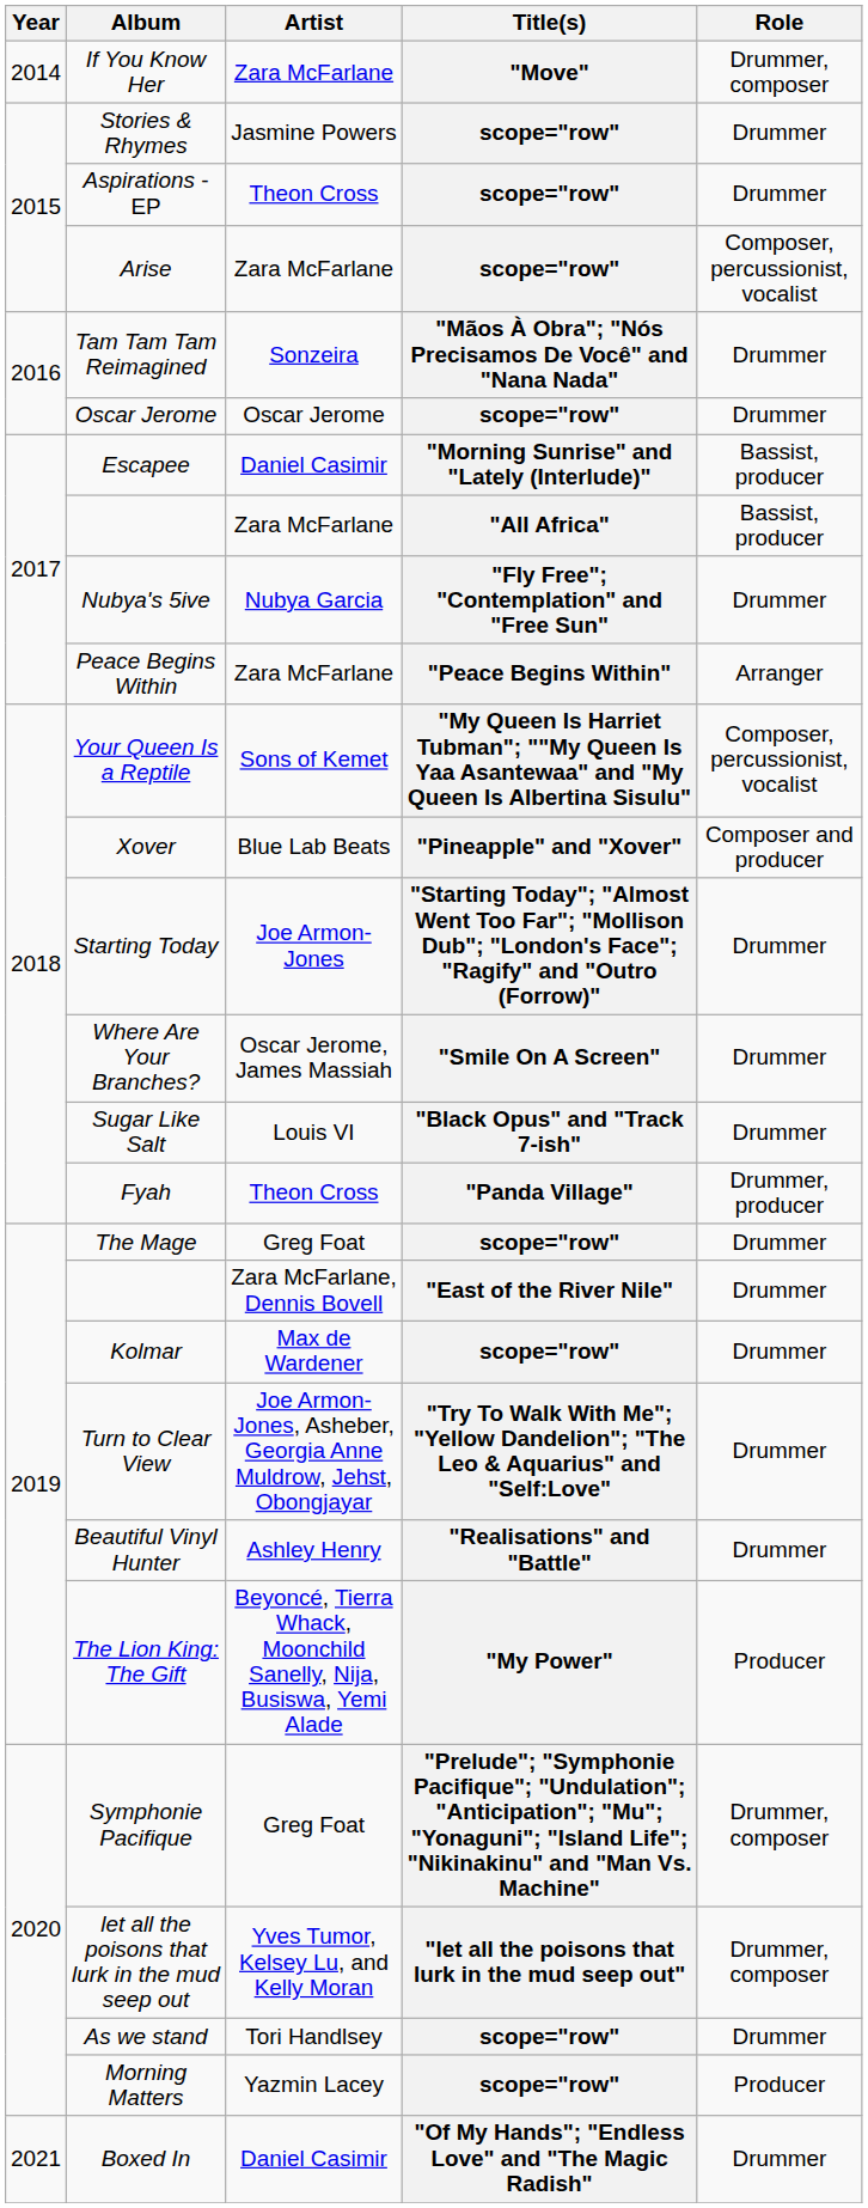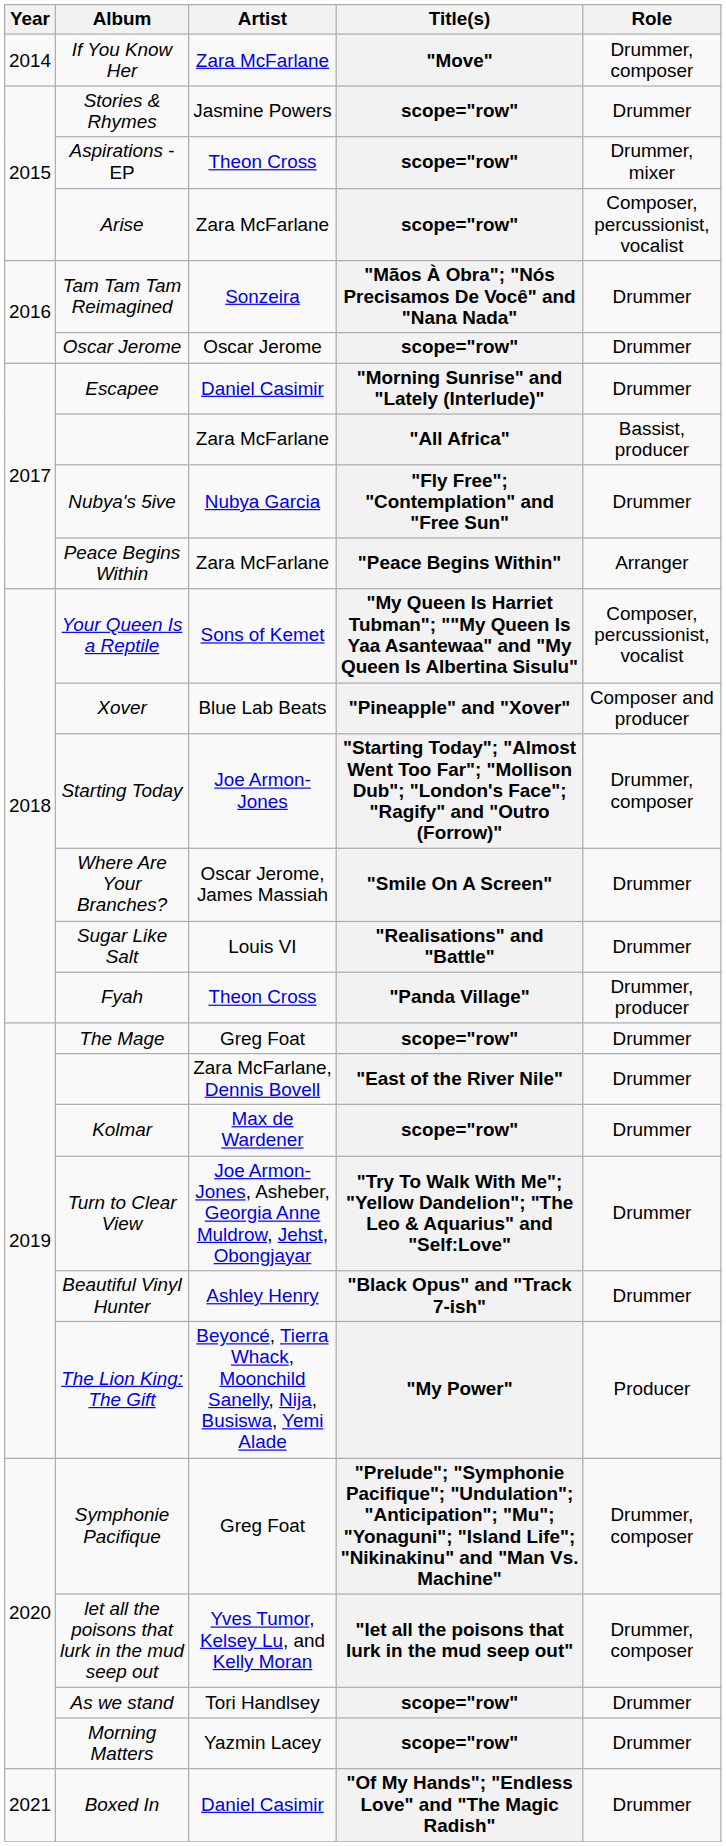Aspirations - EP | Role: Drummer -> Drummer, mixer
Escapee | Role: Bassist, producer -> Drummer
Starting Today | Role: Drummer -> Drummer, composer
Sugar Like Salt | Title(s): "Black Opus" and "Track 7-ish" -> "Realisations" and "Battle"
Beautiful Vinyl Hunter | Title(s): "Realisations" and "Battle" -> "Black Opus" and "Track 7-ish"
Morning Matters | Role: Producer -> Drummer
